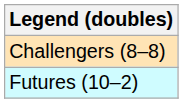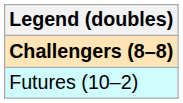row 2 | column 1: normal -> bold
